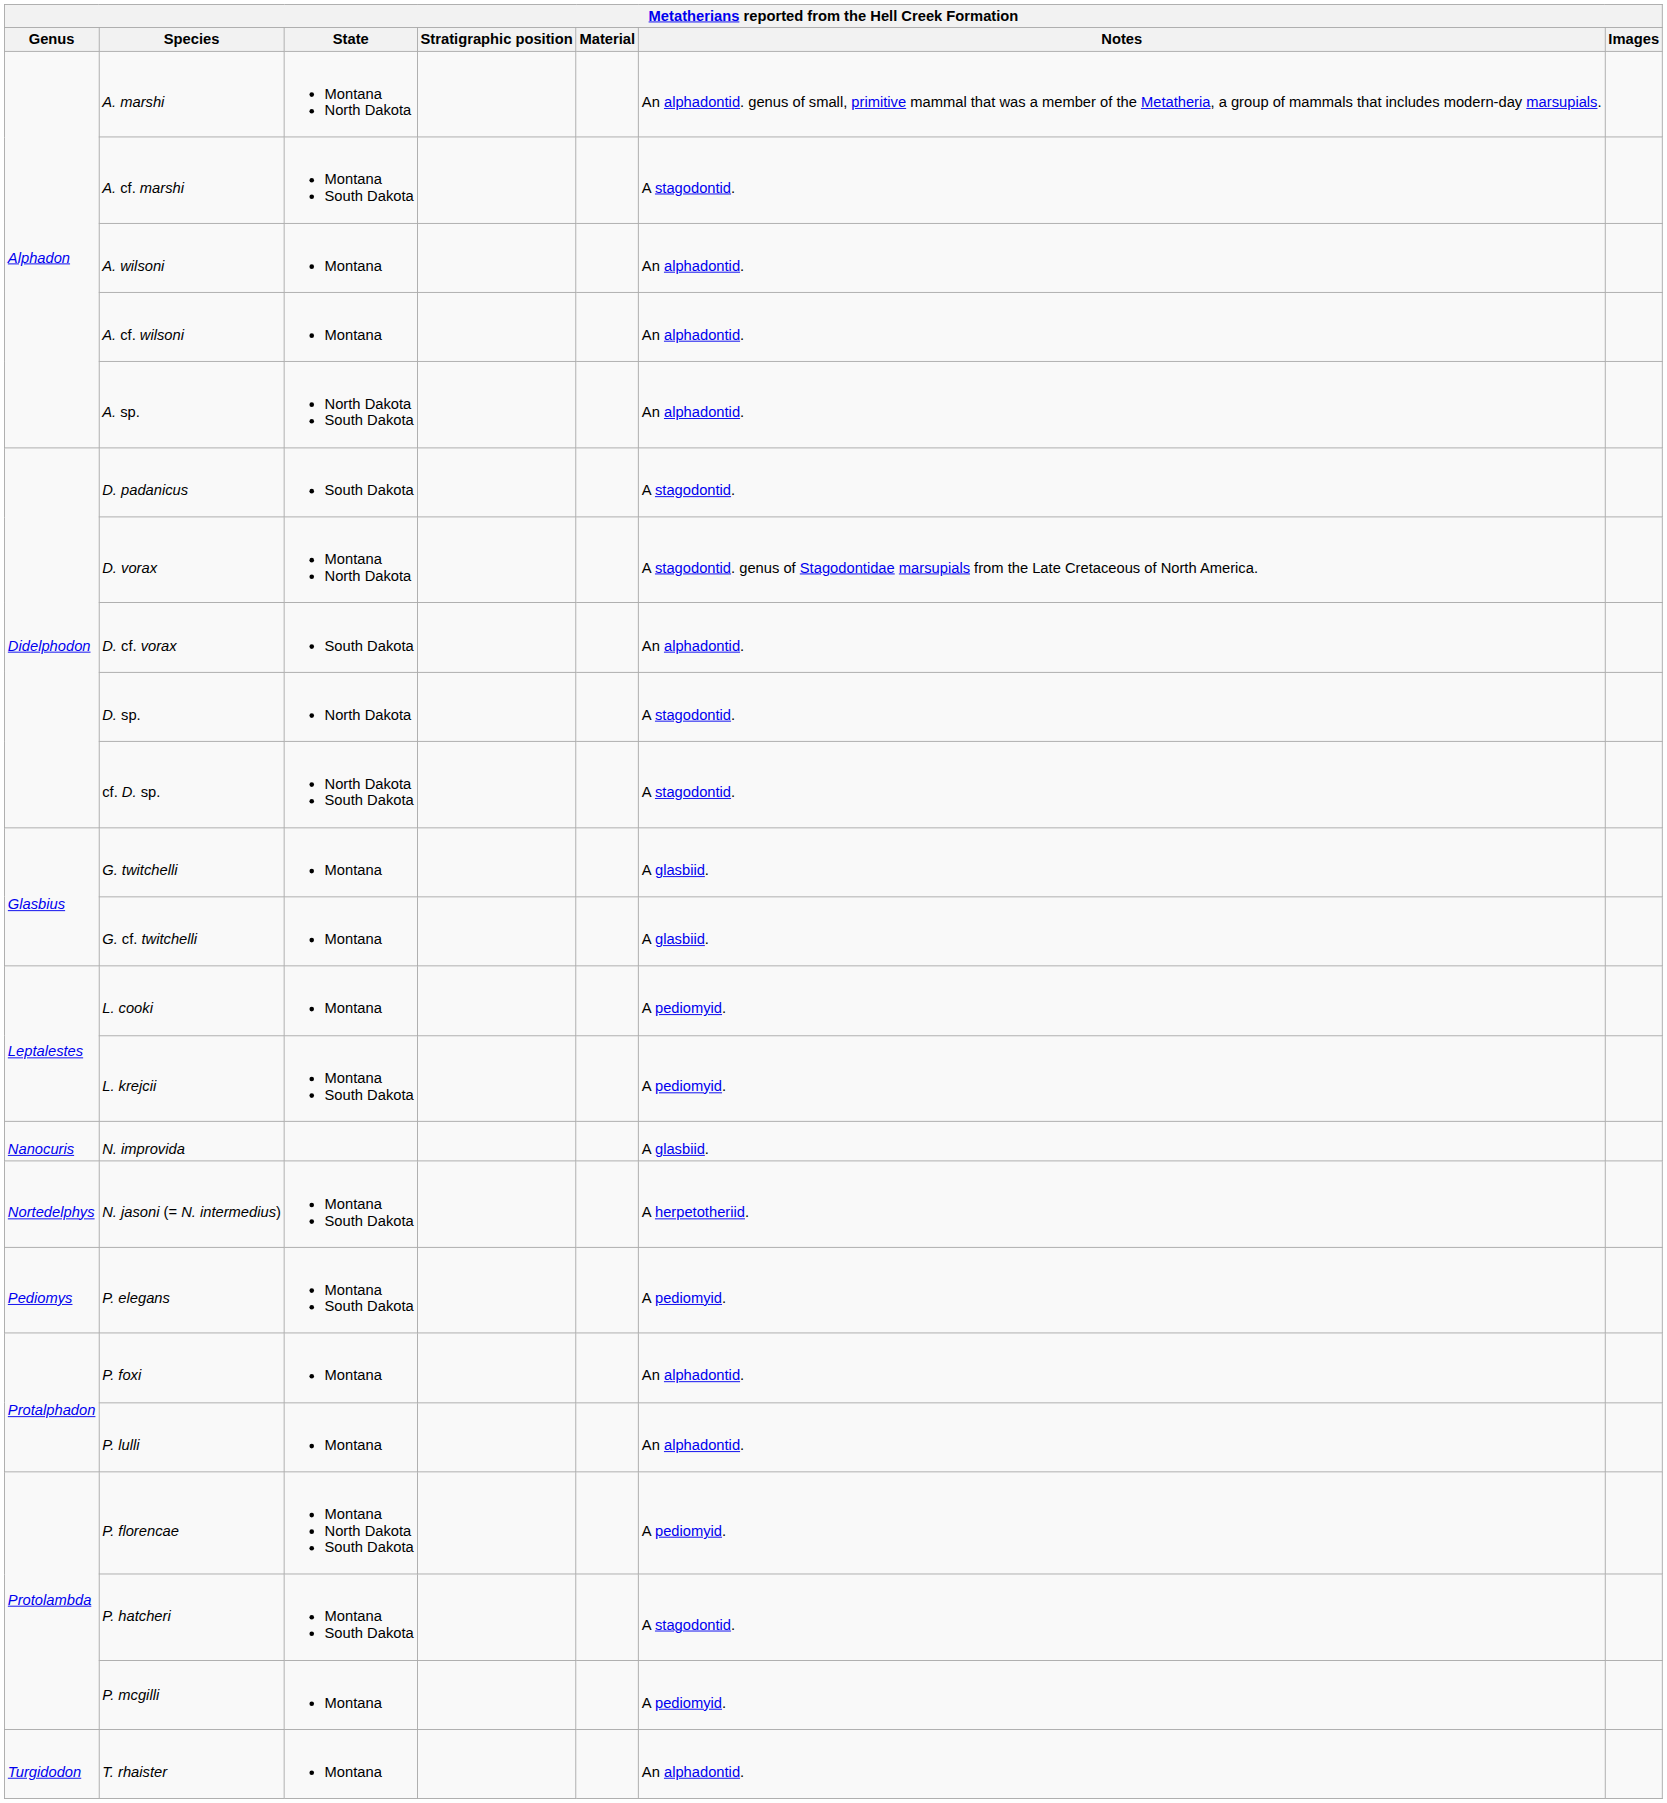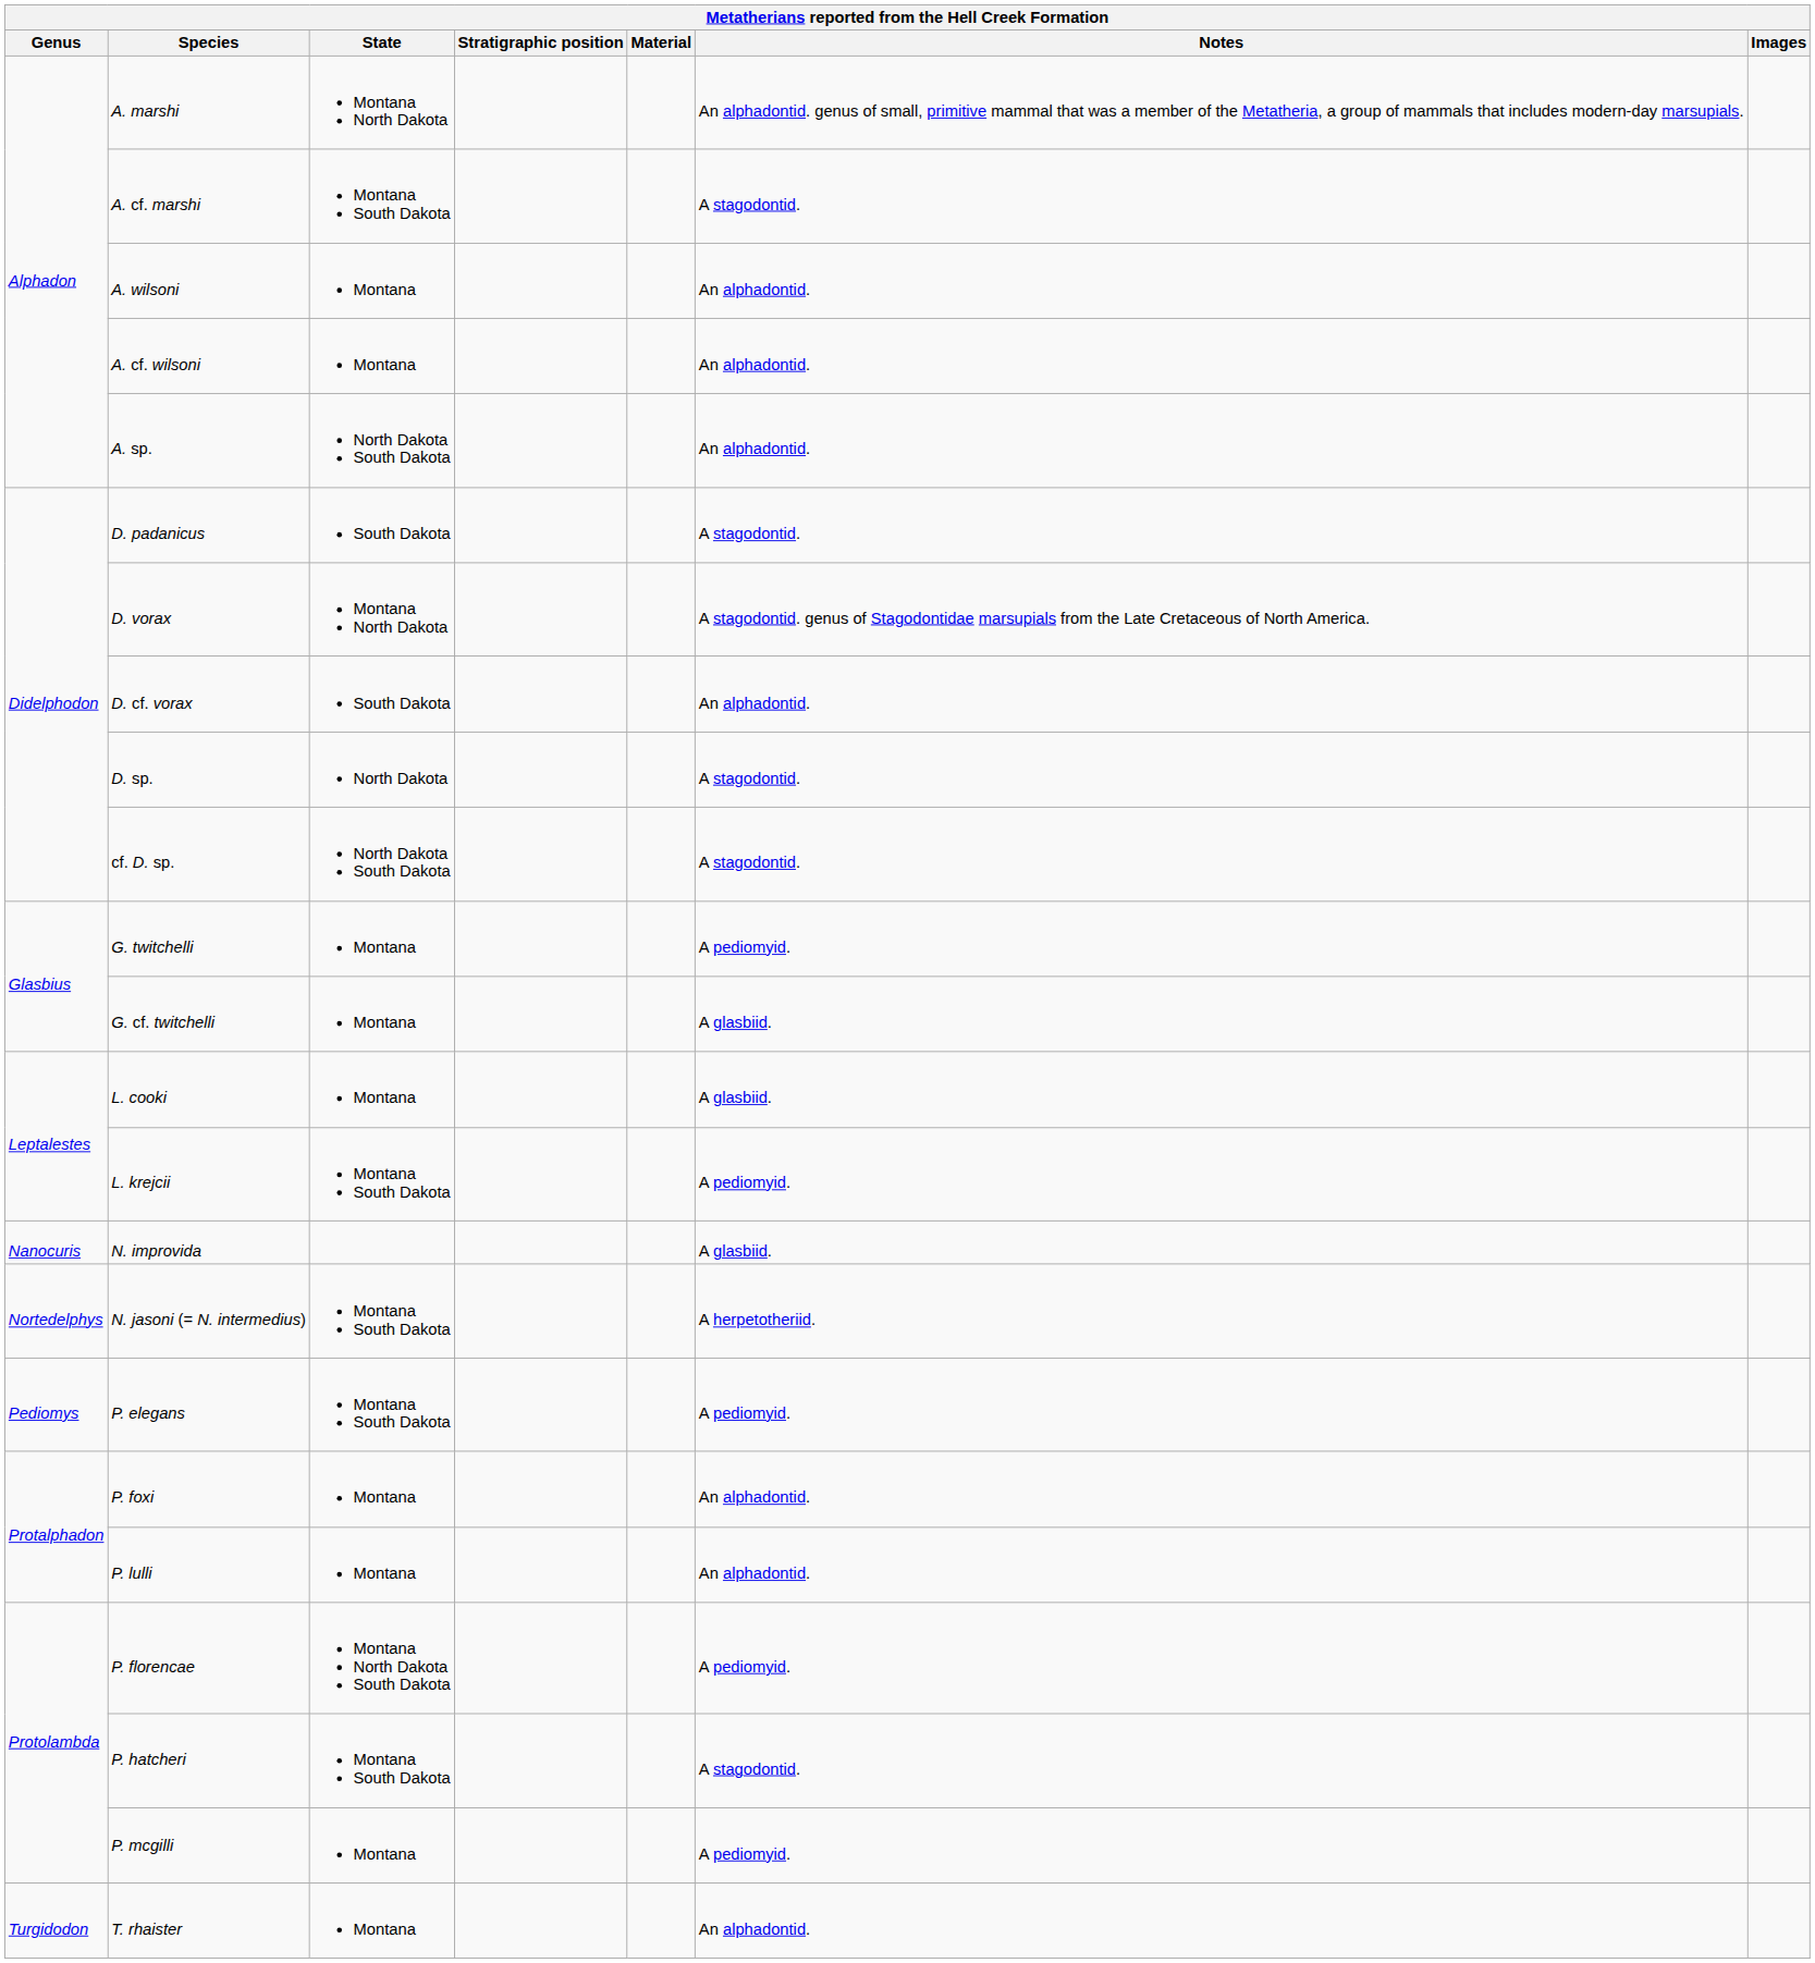G. twitchelli | Notes: A glasbiid. -> A pediomyid.
L. cooki | Notes: A pediomyid. -> A glasbiid.
